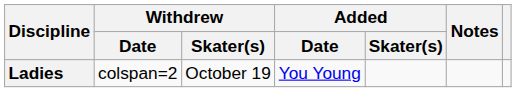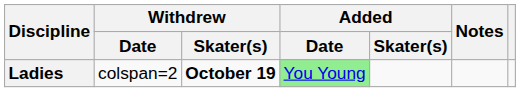Ladies | Withdrew / Skater(s): normal -> bold
Ladies | Added / Date: no background -> lightgreen background
